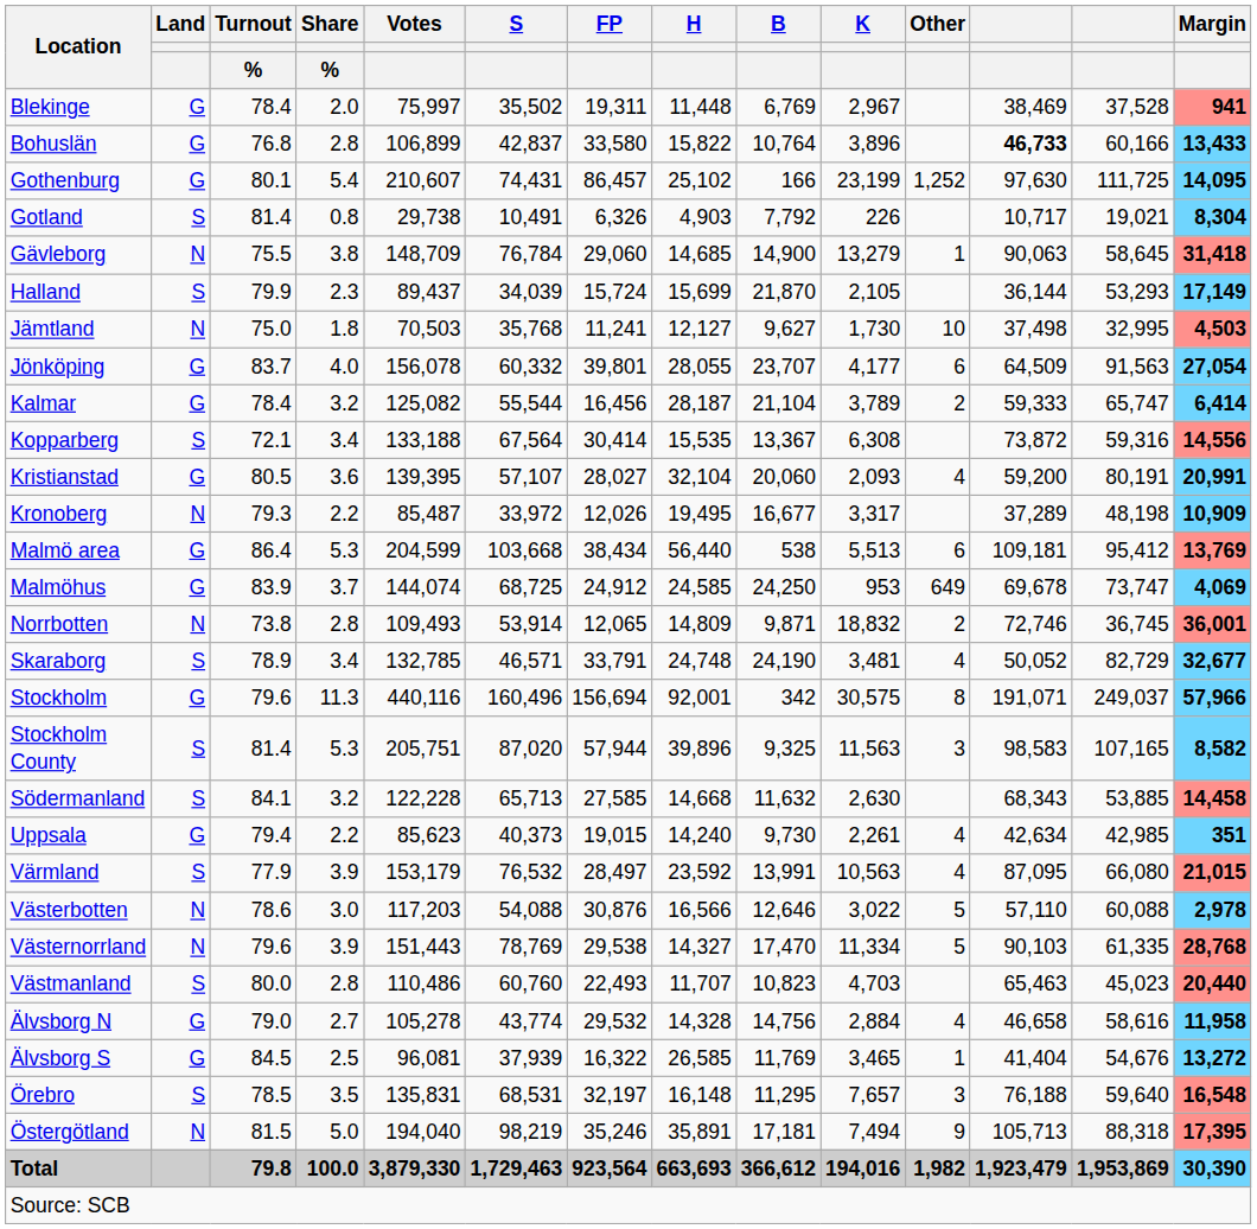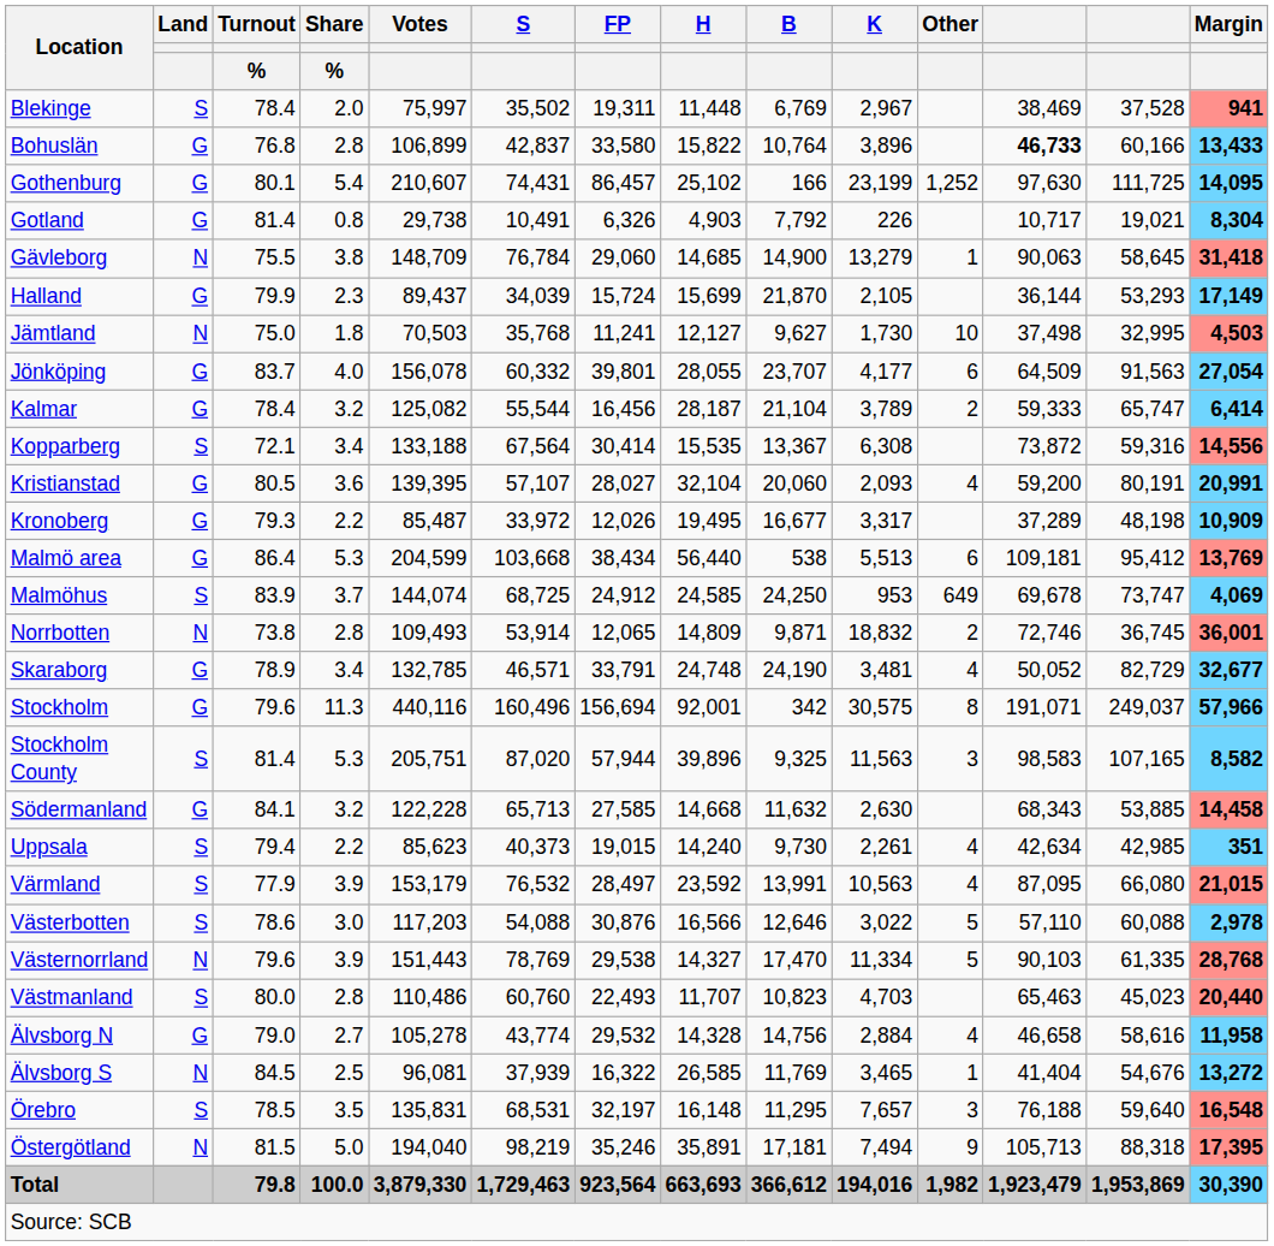Blekinge | Land: G -> S
Gotland | Land: S -> G
Halland | Land: S -> G
Kronoberg | Land: N -> G
Malmöhus | Land: G -> S
Skaraborg | Land: S -> G
Södermanland | Land: S -> G
Uppsala | Land: G -> S
Västerbotten | Land: N -> S
Älvsborg S | Land: G -> N
